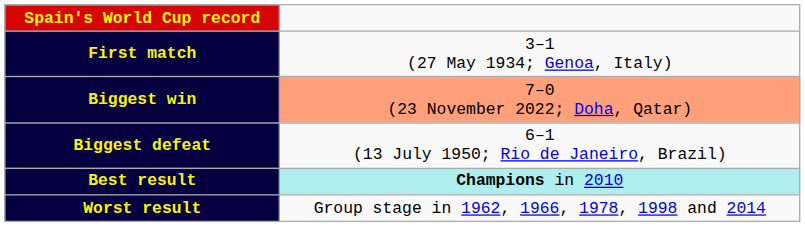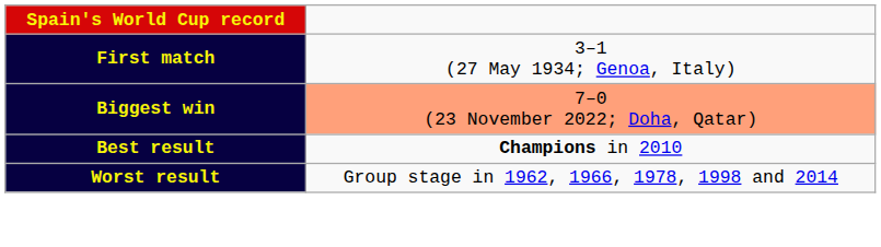- row: Biggest defeat | 6–1 (13 July 1950; Rio de Janeiro, Brazil)
Best result | column 2: paleturquoise background -> no background
